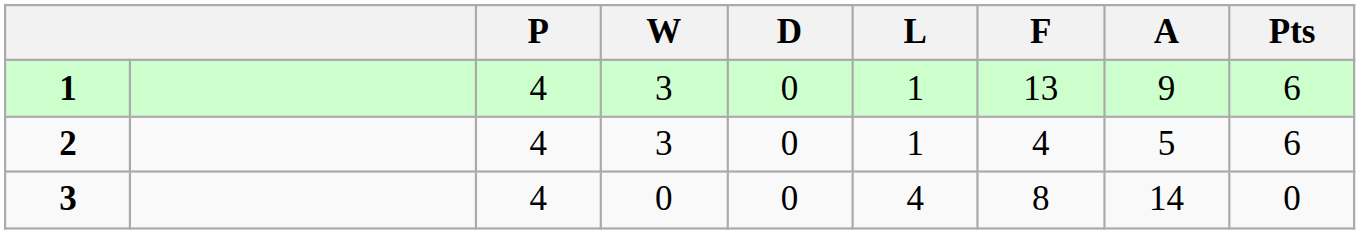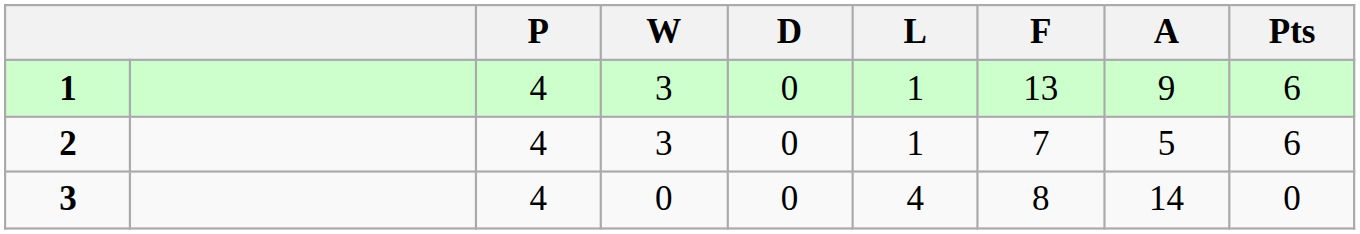row 3 | F: 4 -> 7
